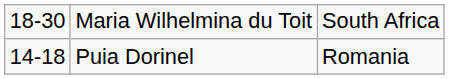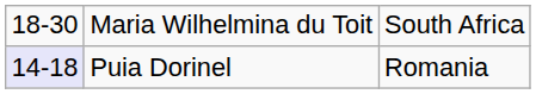Puia Dorinel | column 1: no background -> lavender background
